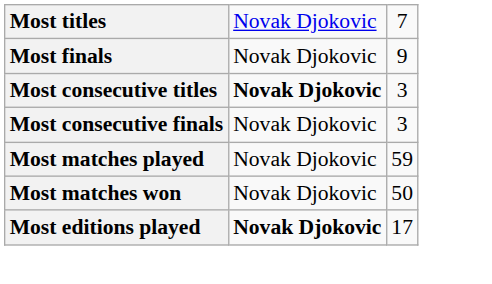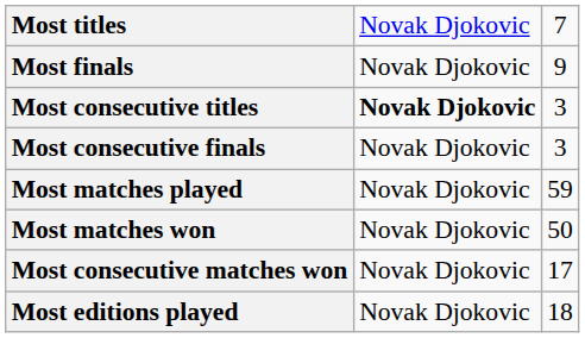+ row: Most consecutive matches won | Novak Djokovic | 17
Most editions played | column 2: bold -> normal
Most editions played | column 3: 17 -> 18
